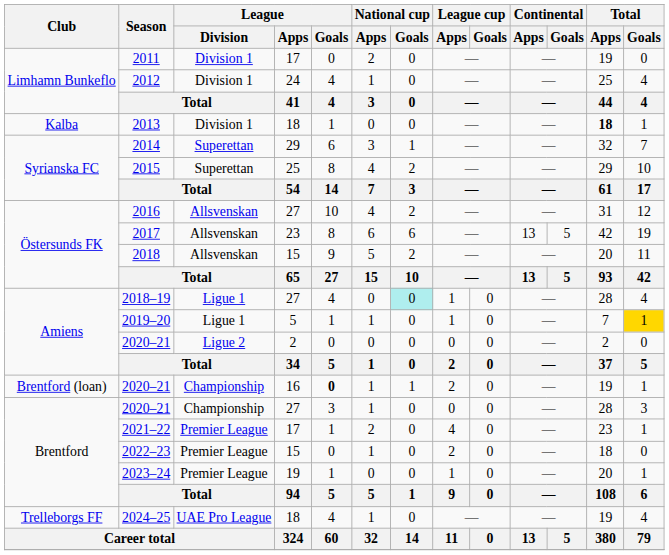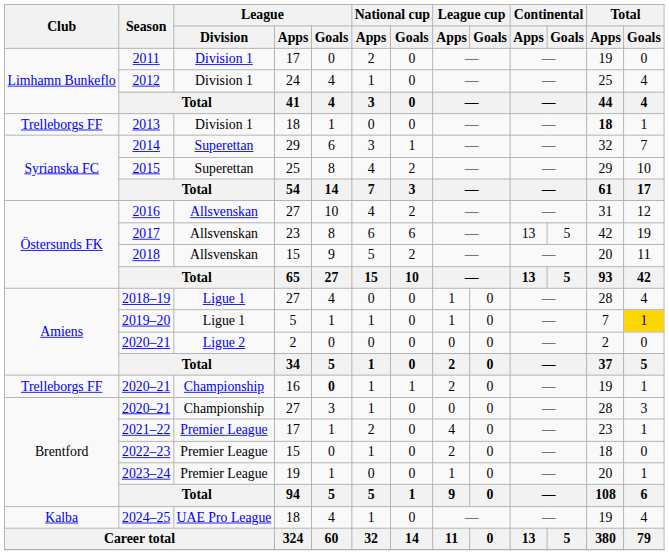2013 | Club: Kalba -> Trelleborgs FF
2018–19 | National cup / Goals: paleturquoise background -> no background
2020–21 / 16 | Club: Brentford (loan) -> Trelleborgs FF
2024–25 | Club: Trelleborgs FF -> Kalba
